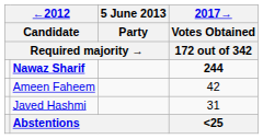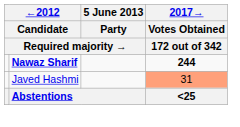- row: Ameen Faheem | 42
Javed Hashmi | 2017→ / Votes Obtained / 172 out of 342: no background -> lightsalmon background
